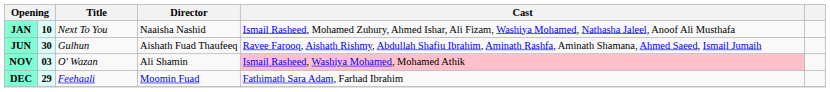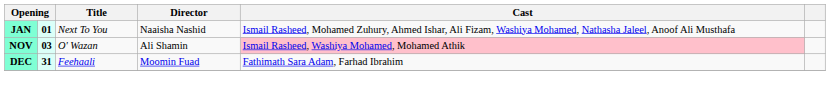JAN | column 2: 10 -> 01
- row: JUN | 30 | Gulhun | Aishath Fuad Thaufeeq | Ravee Farooq, Aishath Rishmy, Abdullah Shafiu Ibrahim, Aminath Rashfa, Aminath Shamana, Ahmed Saeed, Ismail Jumaih
DEC | column 2: 29 -> 31
